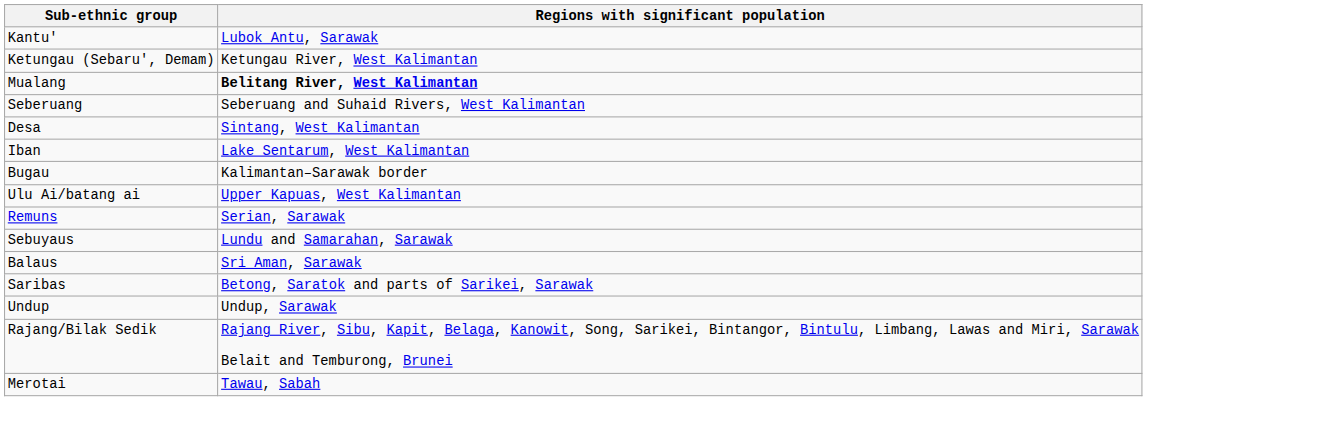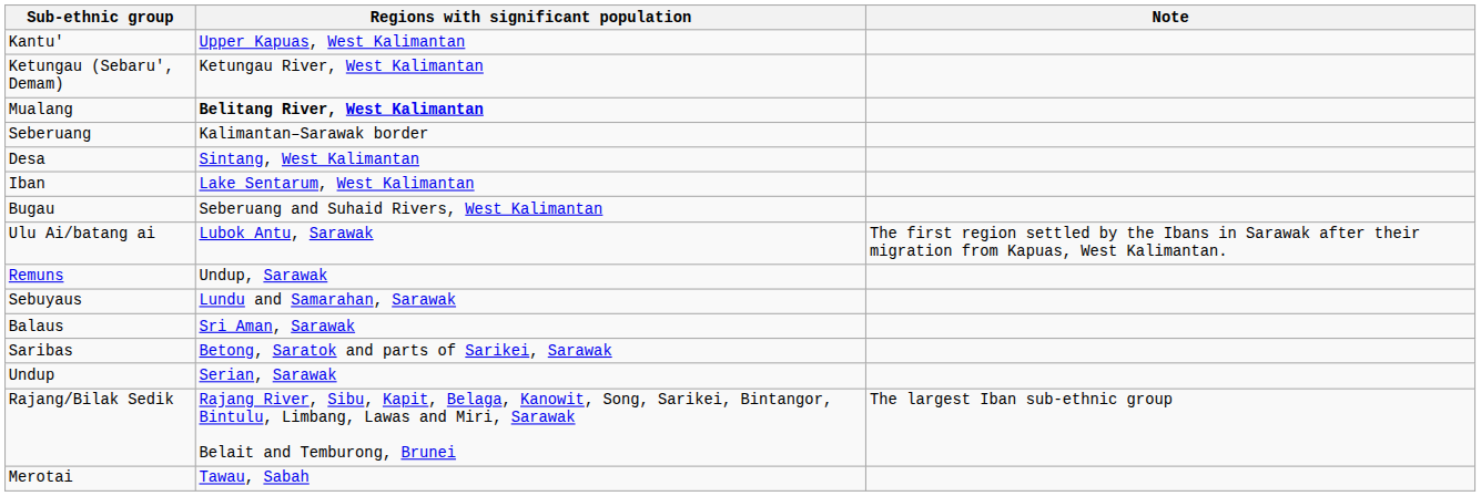+ column: Note | The first region settled by the Ibans in Sarawak after their migration from Kapuas, West Kalimantan. | The largest Iban sub-ethnic group
Kantu' | Regions with significant population: Lubok Antu, Sarawak -> Upper Kapuas, West Kalimantan
Seberuang | Regions with significant population: Seberuang and Suhaid Rivers, West Kalimantan -> Kalimantan–Sarawak border
Bugau | Regions with significant population: Kalimantan–Sarawak border -> Seberuang and Suhaid Rivers, West Kalimantan
Ulu Ai/batang ai | Regions with significant population: Upper Kapuas, West Kalimantan -> Lubok Antu, Sarawak
Remuns | Regions with significant population: Serian, Sarawak -> Undup, Sarawak
Undup | Regions with significant population: Undup, Sarawak -> Serian, Sarawak
